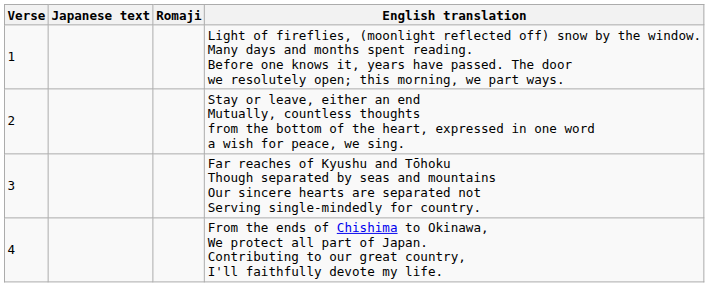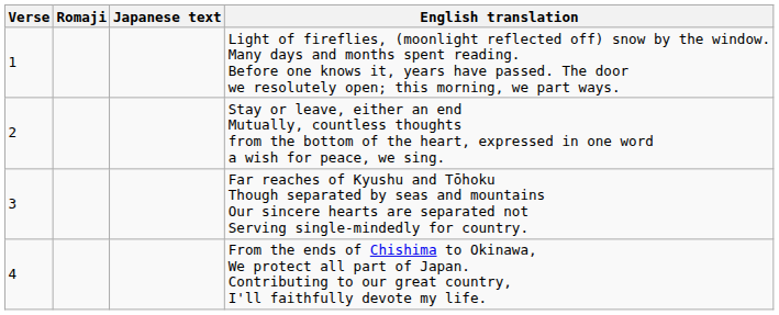columns swapped: Japanese text <-> Romaji
